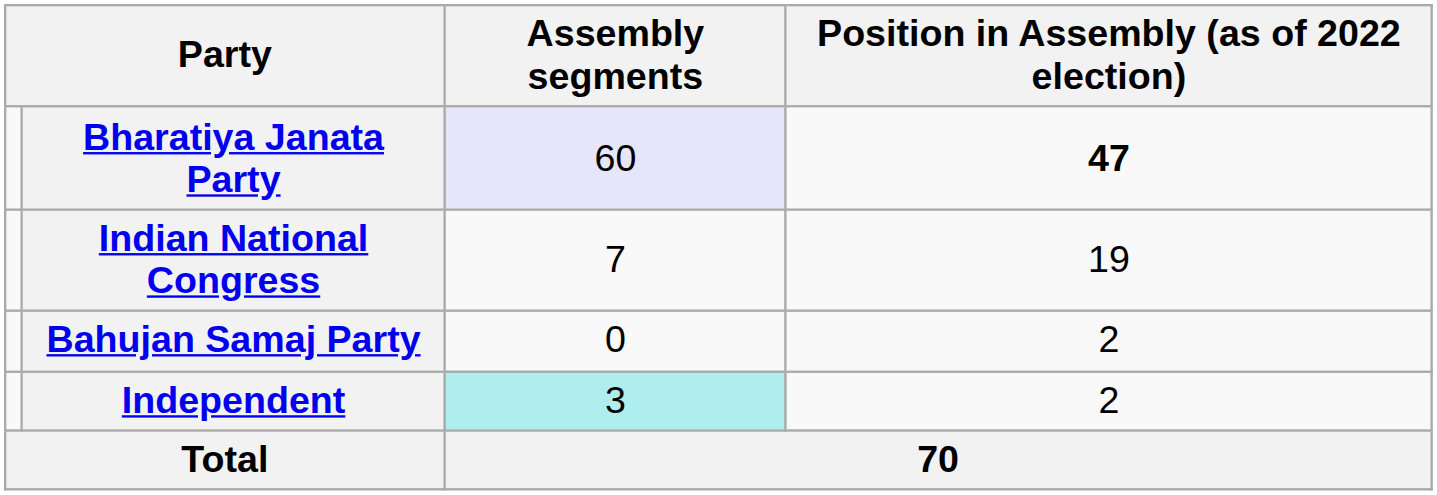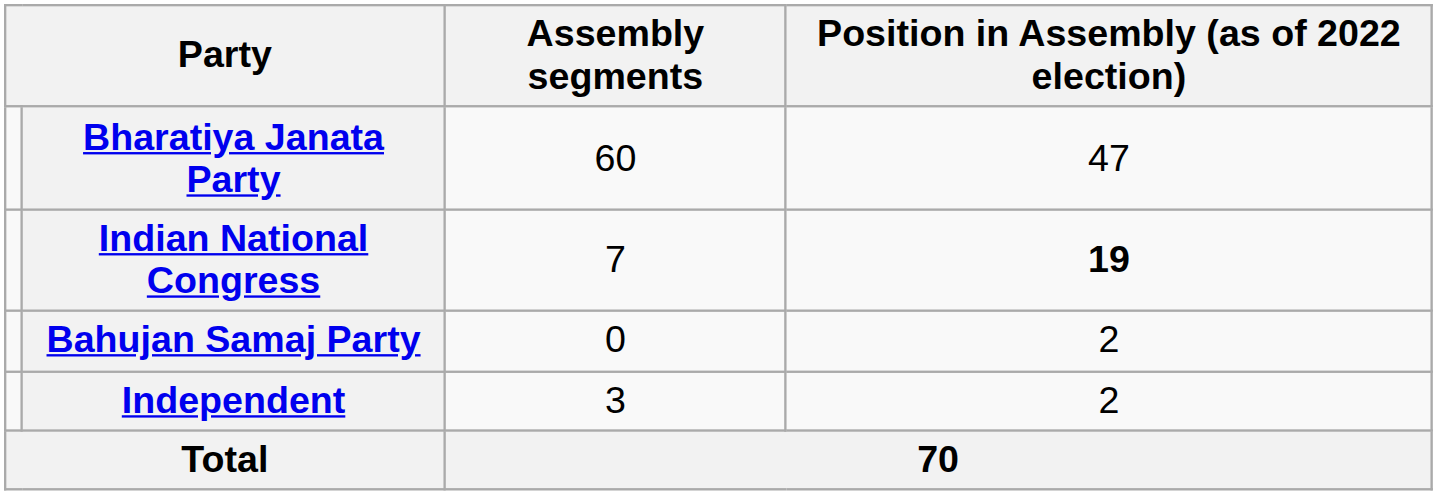Bharatiya Janata Party | Assembly segments: lavender background -> no background
Bharatiya Janata Party | Position in Assembly (as of 2022 election): bold -> normal
Indian National Congress | Position in Assembly (as of 2022 election): normal -> bold
Independent | Assembly segments: paleturquoise background -> no background
